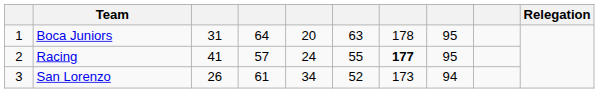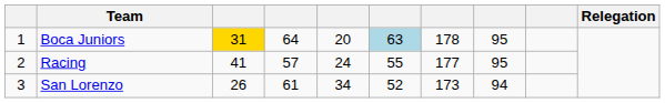Boca Juniors | column 3: no background -> gold background
Boca Juniors | column 6: no background -> lightblue background
Racing | column 7: bold -> normal
